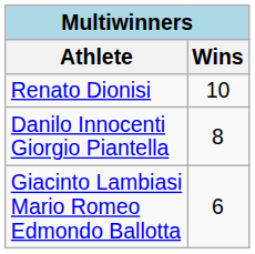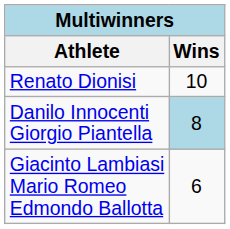Danilo Innocenti Giorgio Piantella | Wins: no background -> lightblue background
